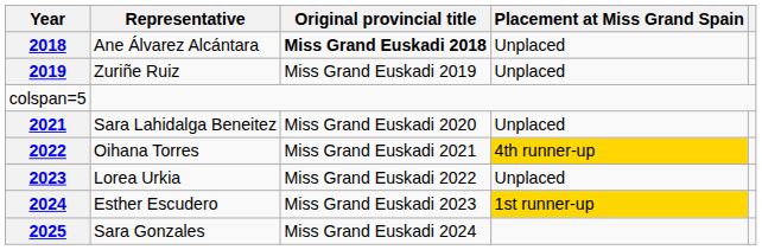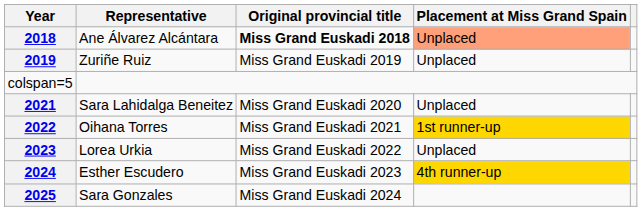Ane Álvarez Alcántara | Placement at Miss Grand Spain: no background -> lightsalmon background
Oihana Torres | Placement at Miss Grand Spain: 4th runner-up -> 1st runner-up
Esther Escudero | Placement at Miss Grand Spain: 1st runner-up -> 4th runner-up
